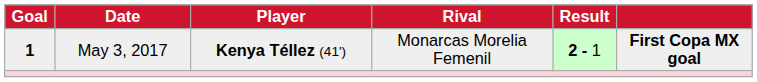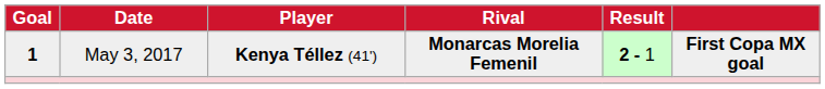May 3, 2017 | Rival: normal -> bold
